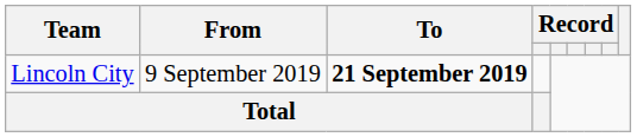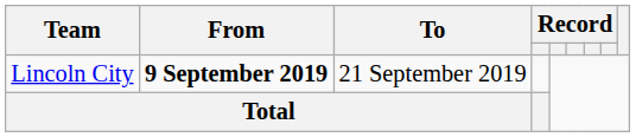Lincoln City | From: normal -> bold
Lincoln City | To: bold -> normal
